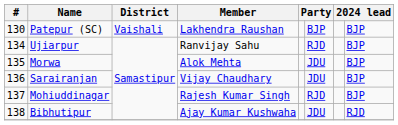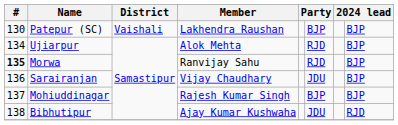Ujiarpur | Member: Ranvijay Sahu -> Alok Mehta
Morwa | #: normal -> bold
Morwa | Member: Alok Mehta -> Ranvijay Sahu
Morwa | column 6: JDU -> RJD
Mohiuddinagar | column 6: RJD -> BJP
